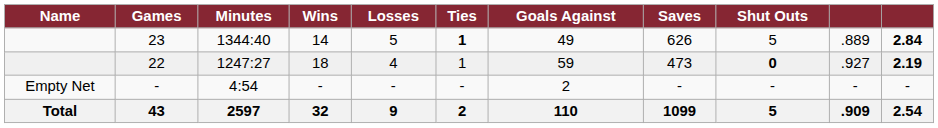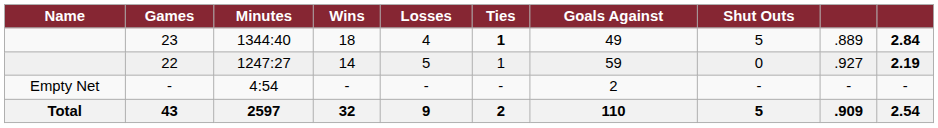- column: Saves | 626 | 473 | - | 1099
23 | Wins: 14 -> 18
23 | Losses: 5 -> 4
22 | Wins: 18 -> 14
22 | Losses: 4 -> 5
22 | Shut Outs: bold -> normal
